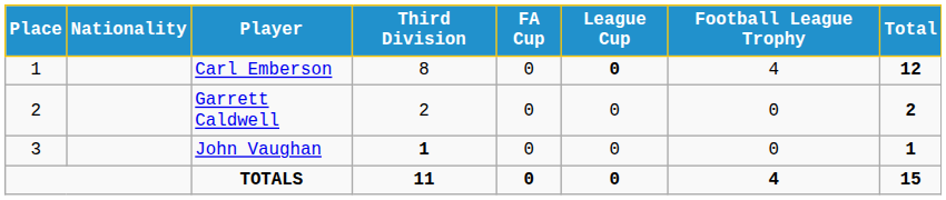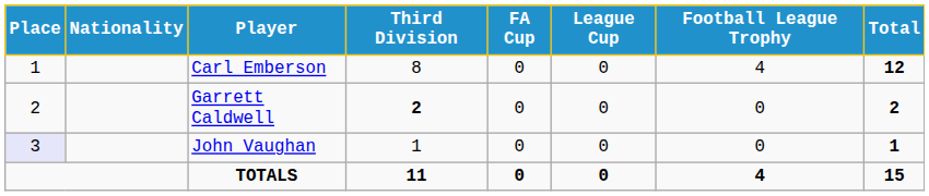Carl Emberson | League Cup: bold -> normal
Garrett Caldwell | Third Division: normal -> bold
John Vaughan | Place: no background -> lavender background
John Vaughan | Third Division: bold -> normal
